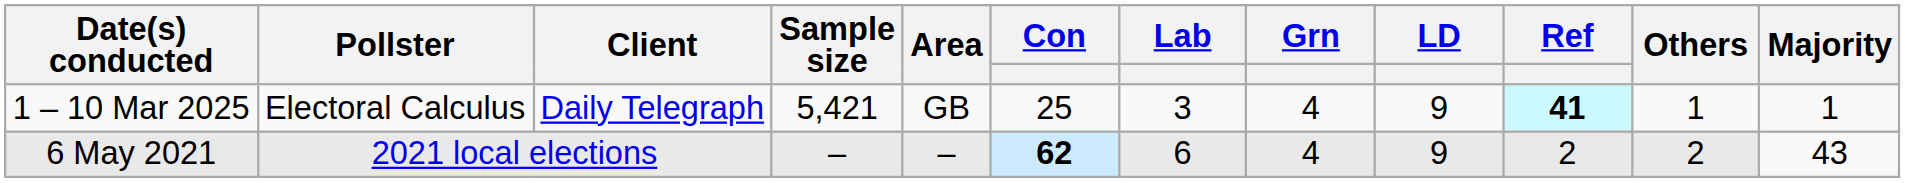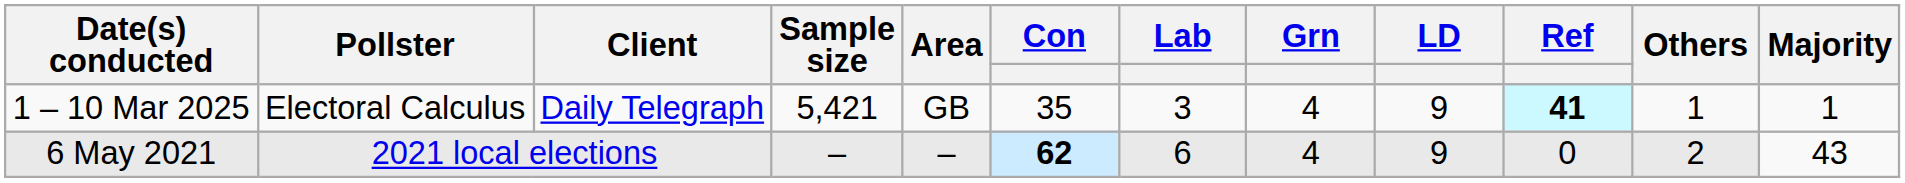1 – 10 Mar 2025 | Con: 25 -> 35
6 May 2021 | Ref: 2 -> 0
